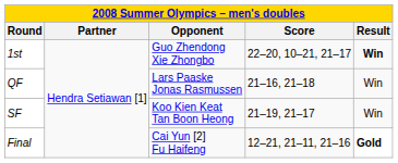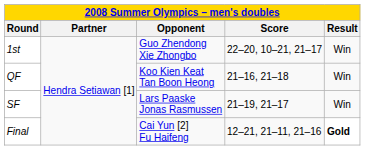1st | Result: bold -> normal
QF | Opponent: Lars Paaske Jonas Rasmussen -> Koo Kien Keat Tan Boon Heong
SF | Opponent: Koo Kien Keat Tan Boon Heong -> Lars Paaske Jonas Rasmussen
